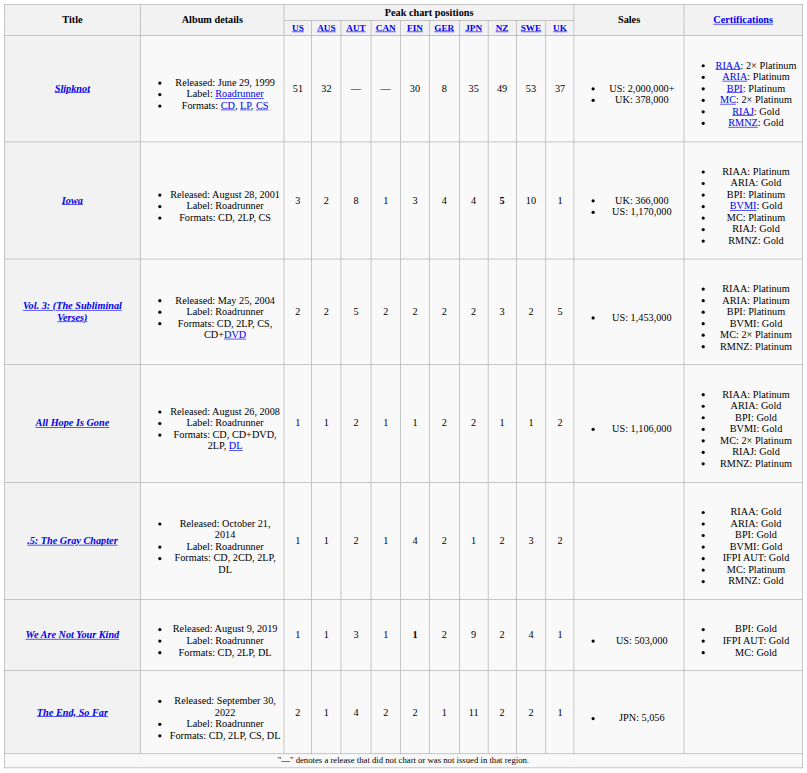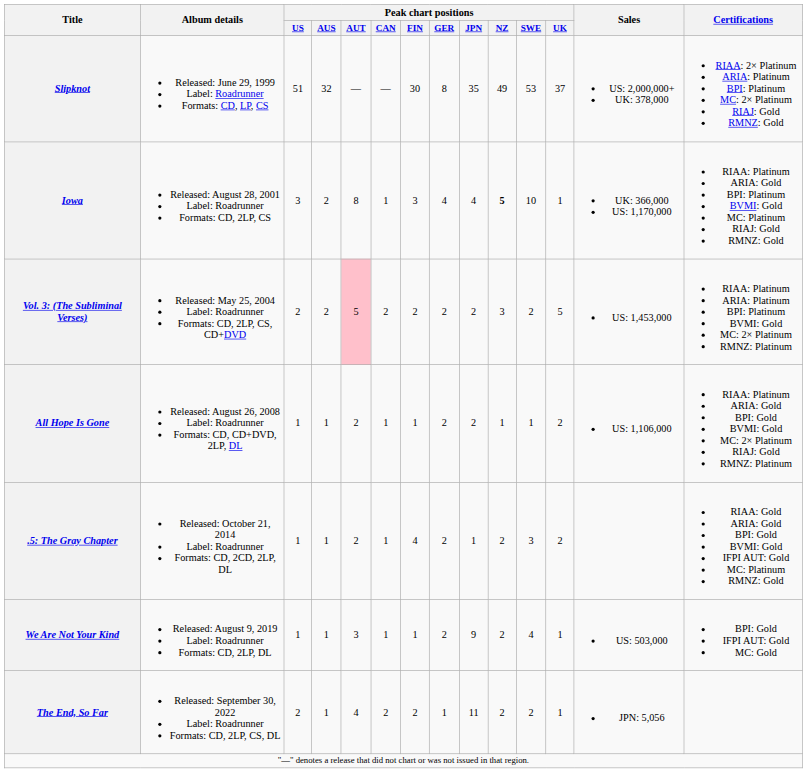Vol. 3: (The Subliminal Verses) | Peak chart positions / AUT: no background -> pink background
We Are Not Your Kind | Peak chart positions / FIN: bold -> normal
